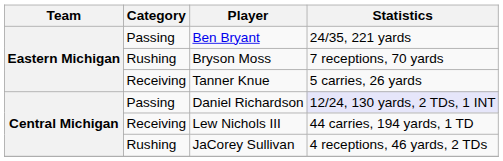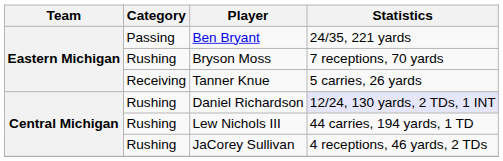Daniel Richardson | Category: Passing -> Rushing
Lew Nichols III | Category: Receiving -> Rushing
